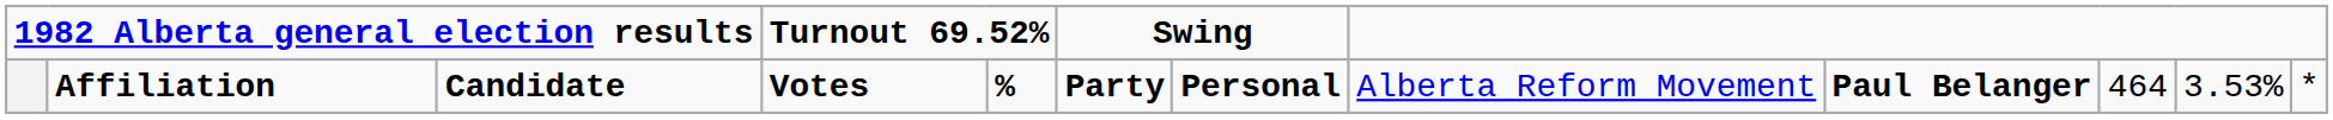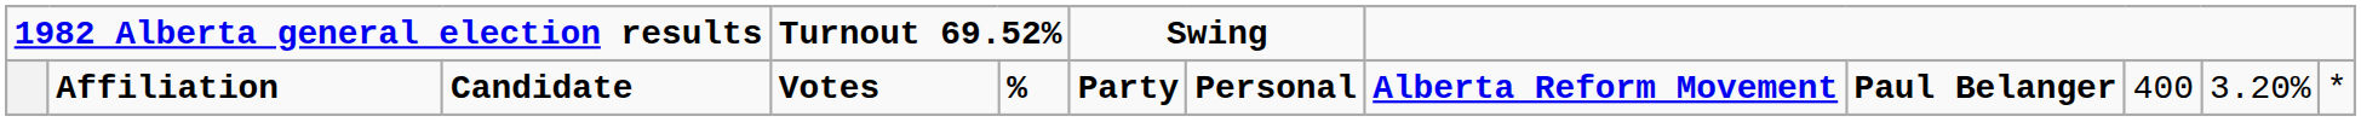Affiliation | column 8: normal -> bold
Affiliation | column 10: 464 -> 400
Affiliation | column 11: 3.53% -> 3.20%
